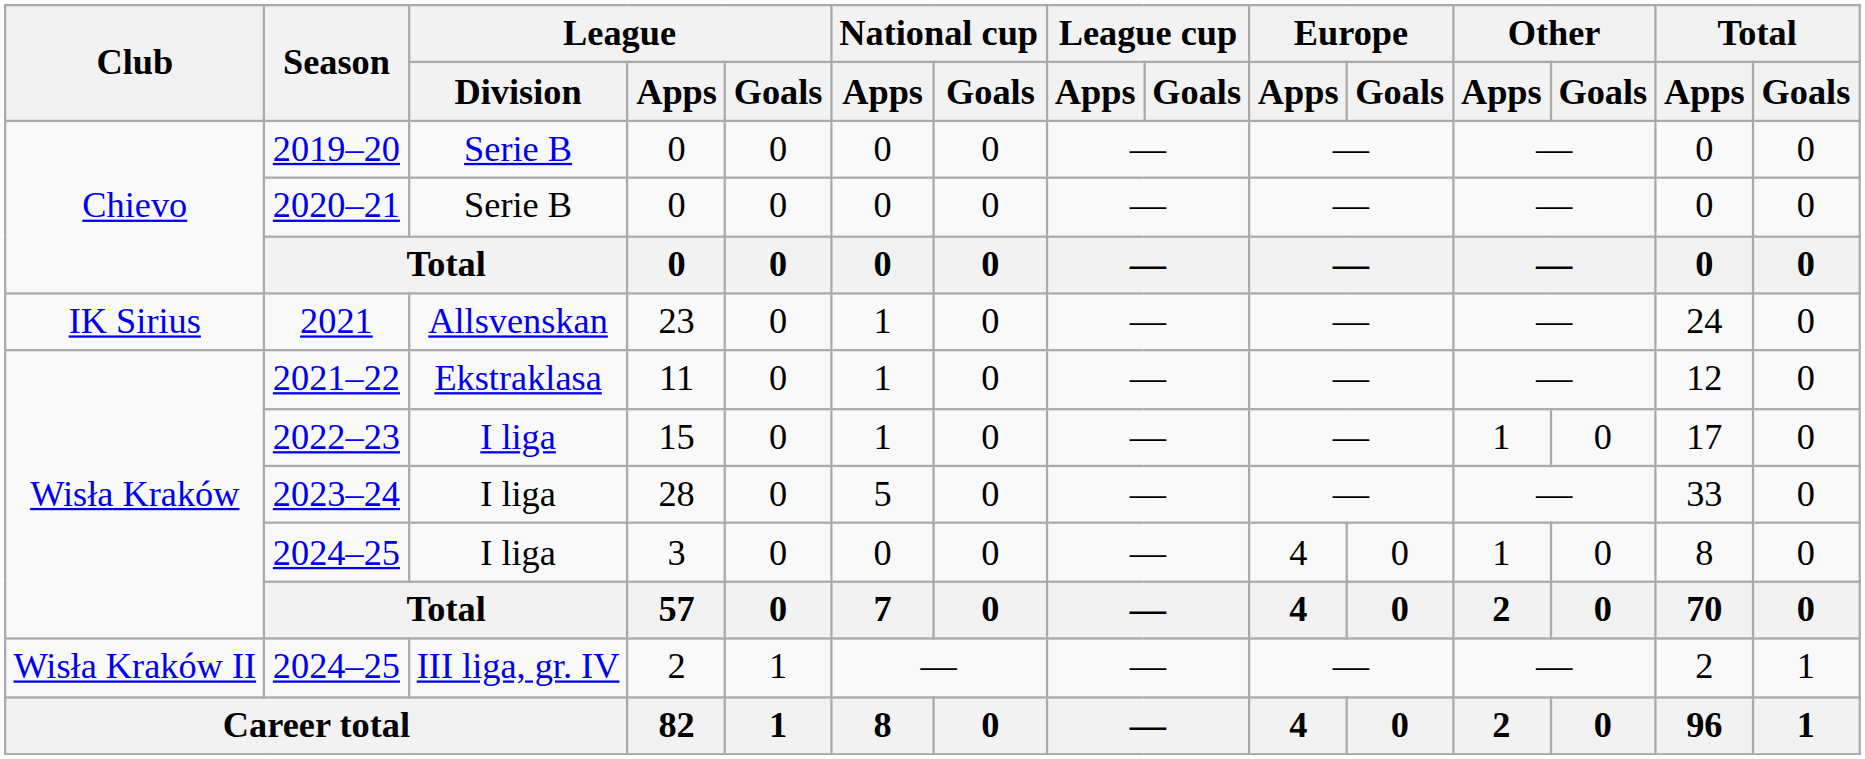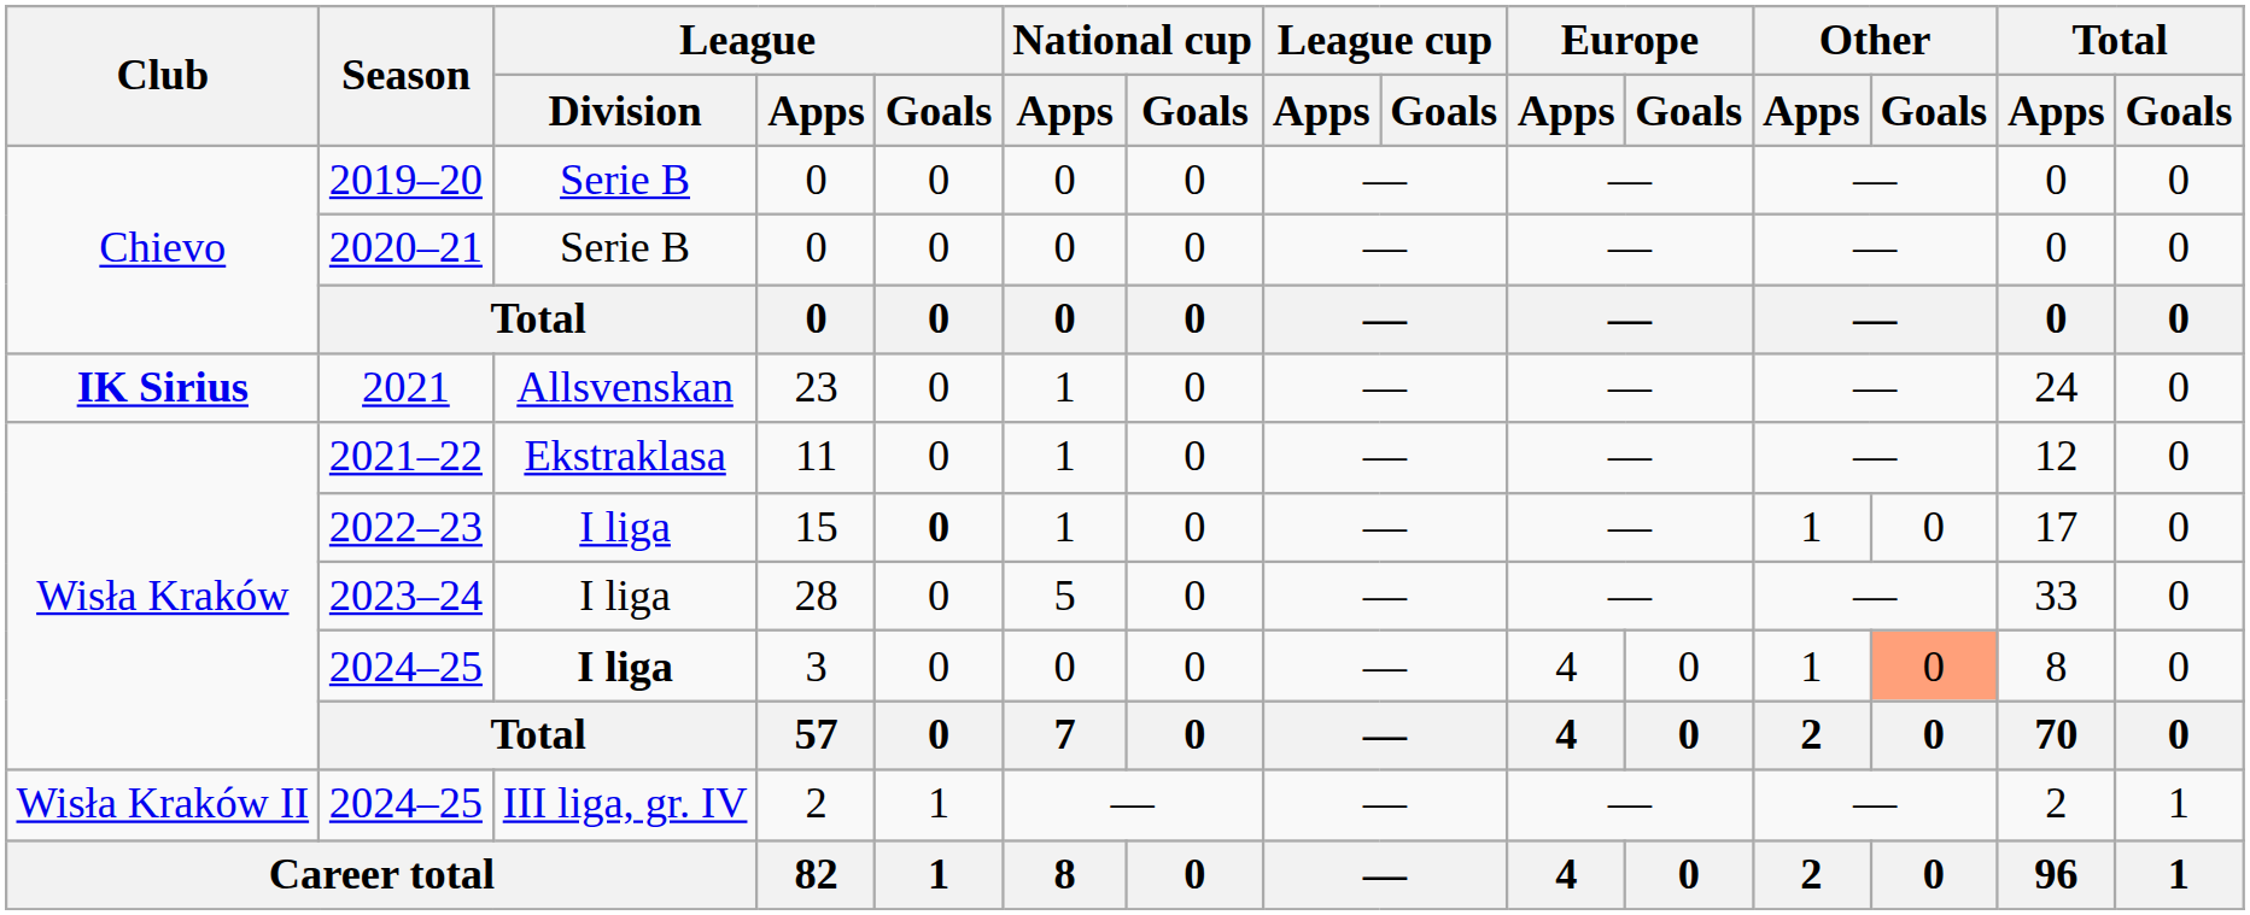2021 | Club: normal -> bold
2022–23 | League / Goals: normal -> bold
2024–25 / 3 | League / Division: normal -> bold
2024–25 / 3 | Other / Goals: no background -> lightsalmon background
